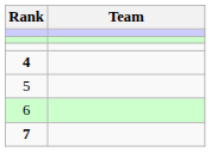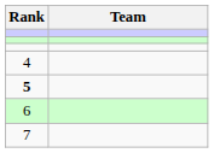row 5 | Rank: bold -> normal
row 6 | Rank: normal -> bold
row 8 | Rank: bold -> normal
